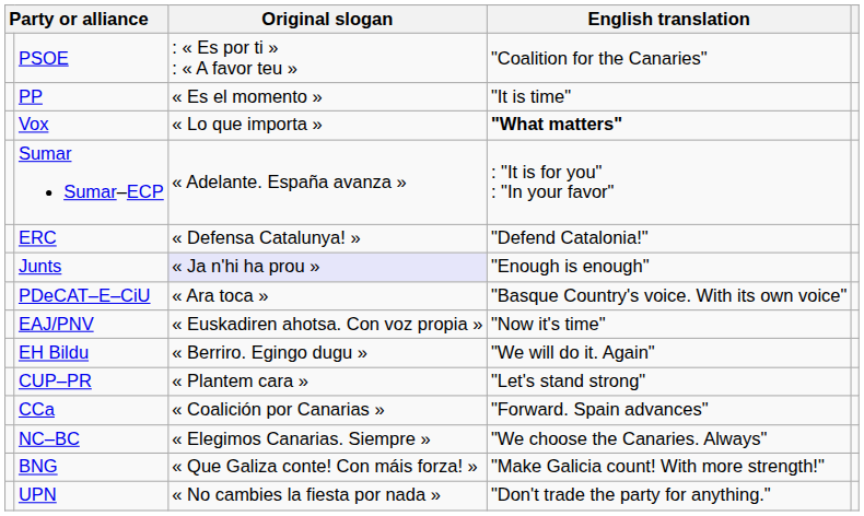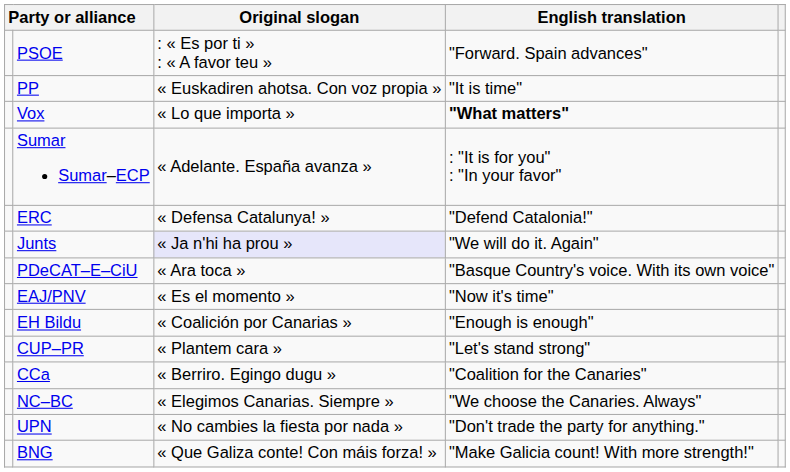PSOE | English translation: "Coalition for the Canaries" -> "Forward. Spain advances"
PP | Original slogan: « Es el momento » -> « Euskadiren ahotsa. Con voz propia »
Junts | English translation: "Enough is enough" -> "We will do it. Again"
EAJ/PNV | Original slogan: « Euskadiren ahotsa. Con voz propia » -> « Es el momento »
EH Bildu | Original slogan: « Berriro. Egingo dugu » -> « Coalición por Canarias »
EH Bildu | English translation: "We will do it. Again" -> "Enough is enough"
CCa | Original slogan: « Coalición por Canarias » -> « Berriro. Egingo dugu »
CCa | English translation: "Forward. Spain advances" -> "Coalition for the Canaries"
rows swapped: BNG <-> UPN
